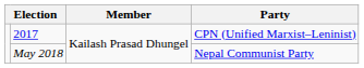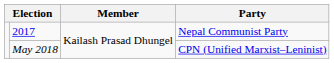2017 | Party: CPN (Unified Marxist–Leninist) -> Nepal Communist Party
May 2018 | Party: Nepal Communist Party -> CPN (Unified Marxist–Leninist)
